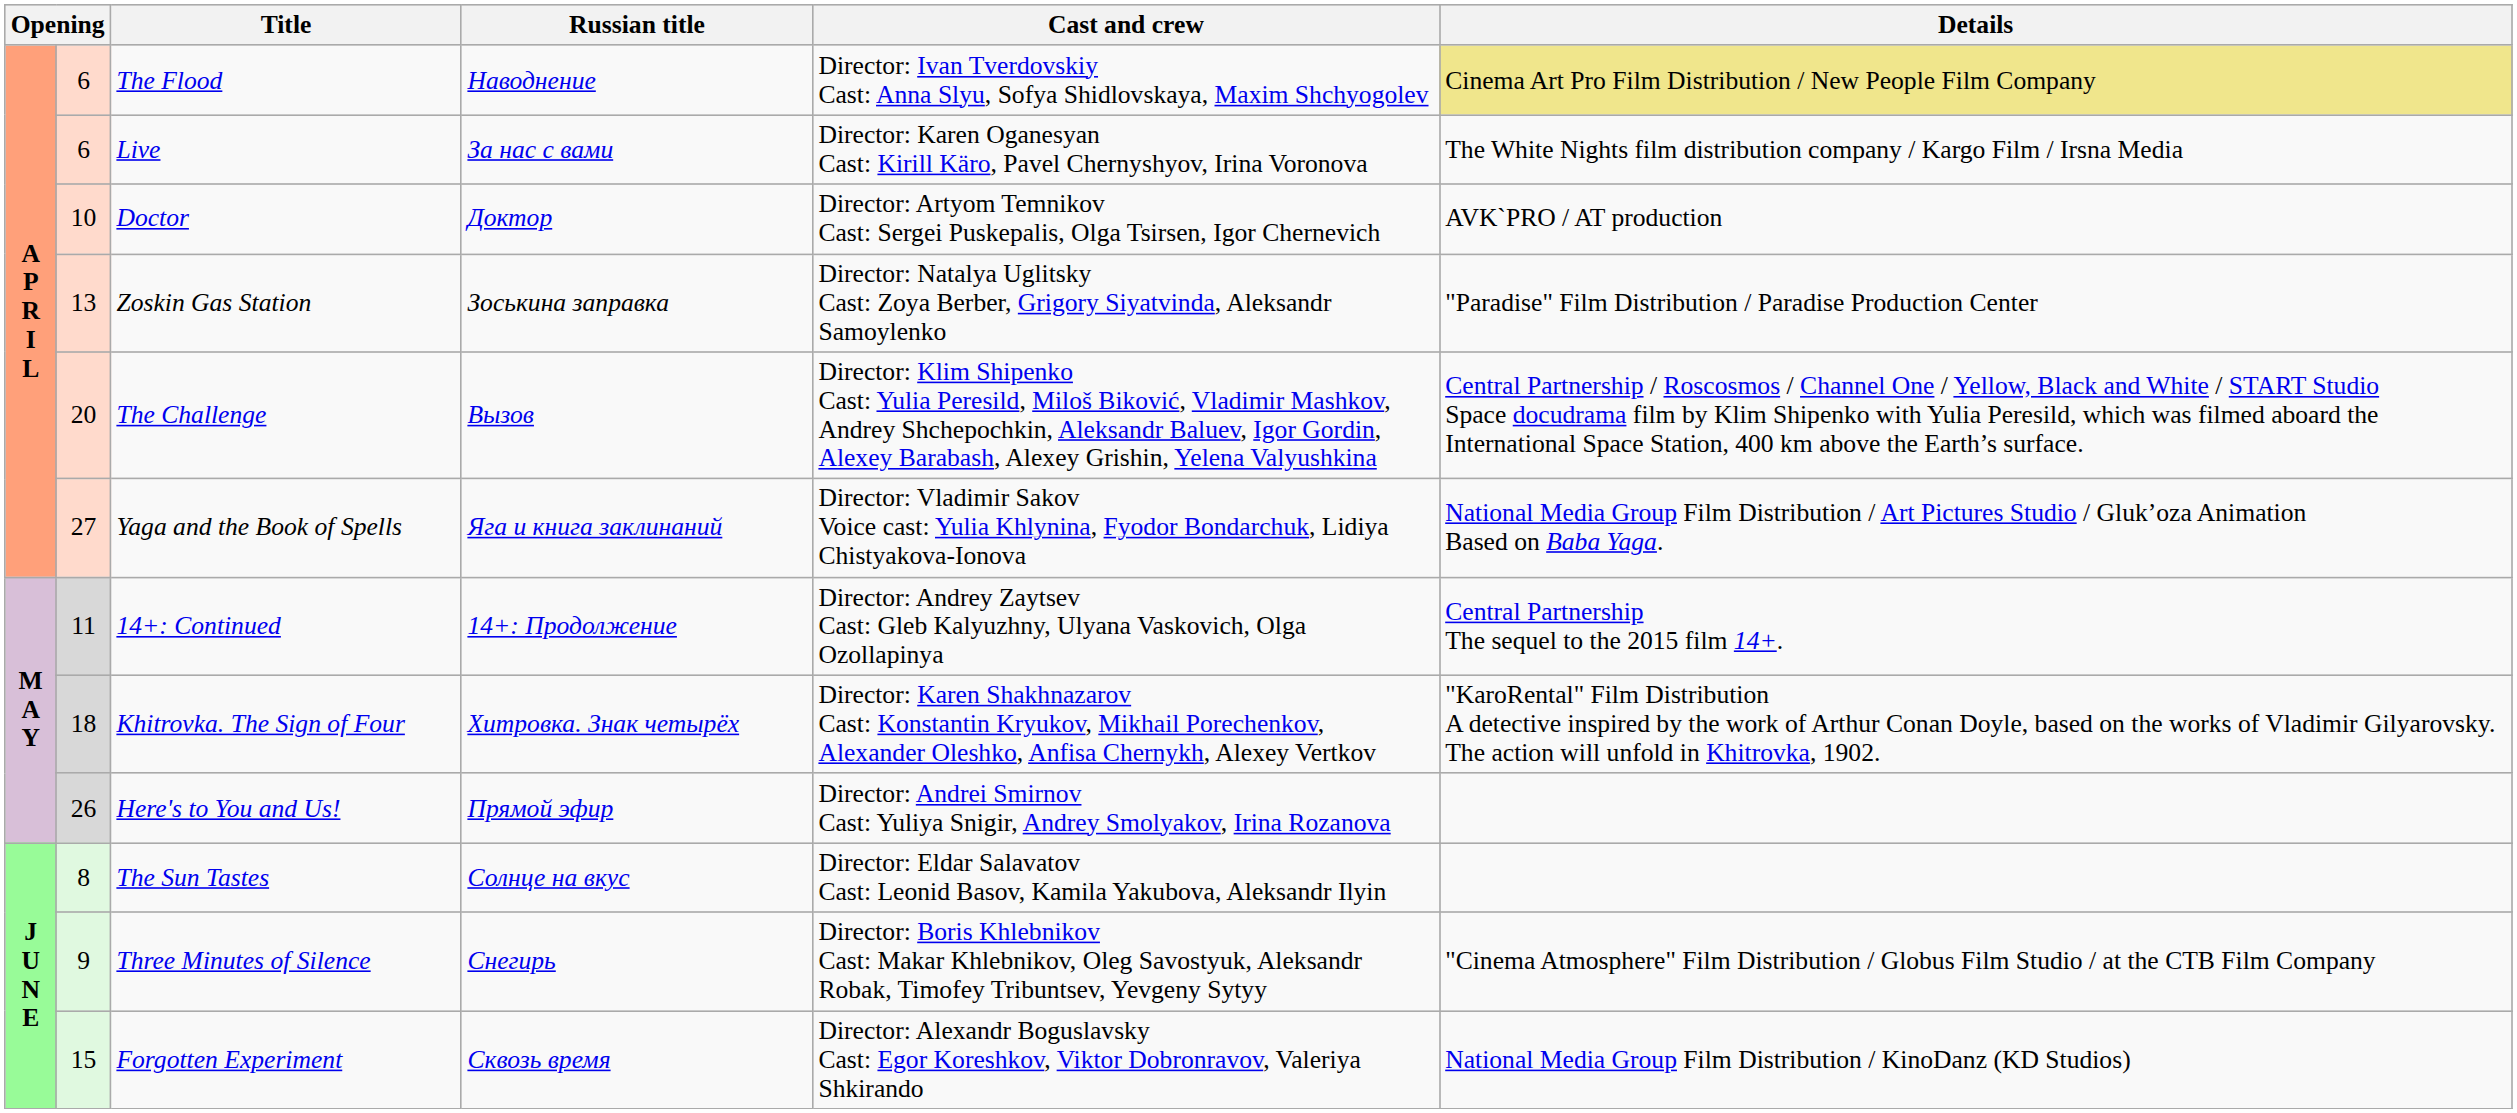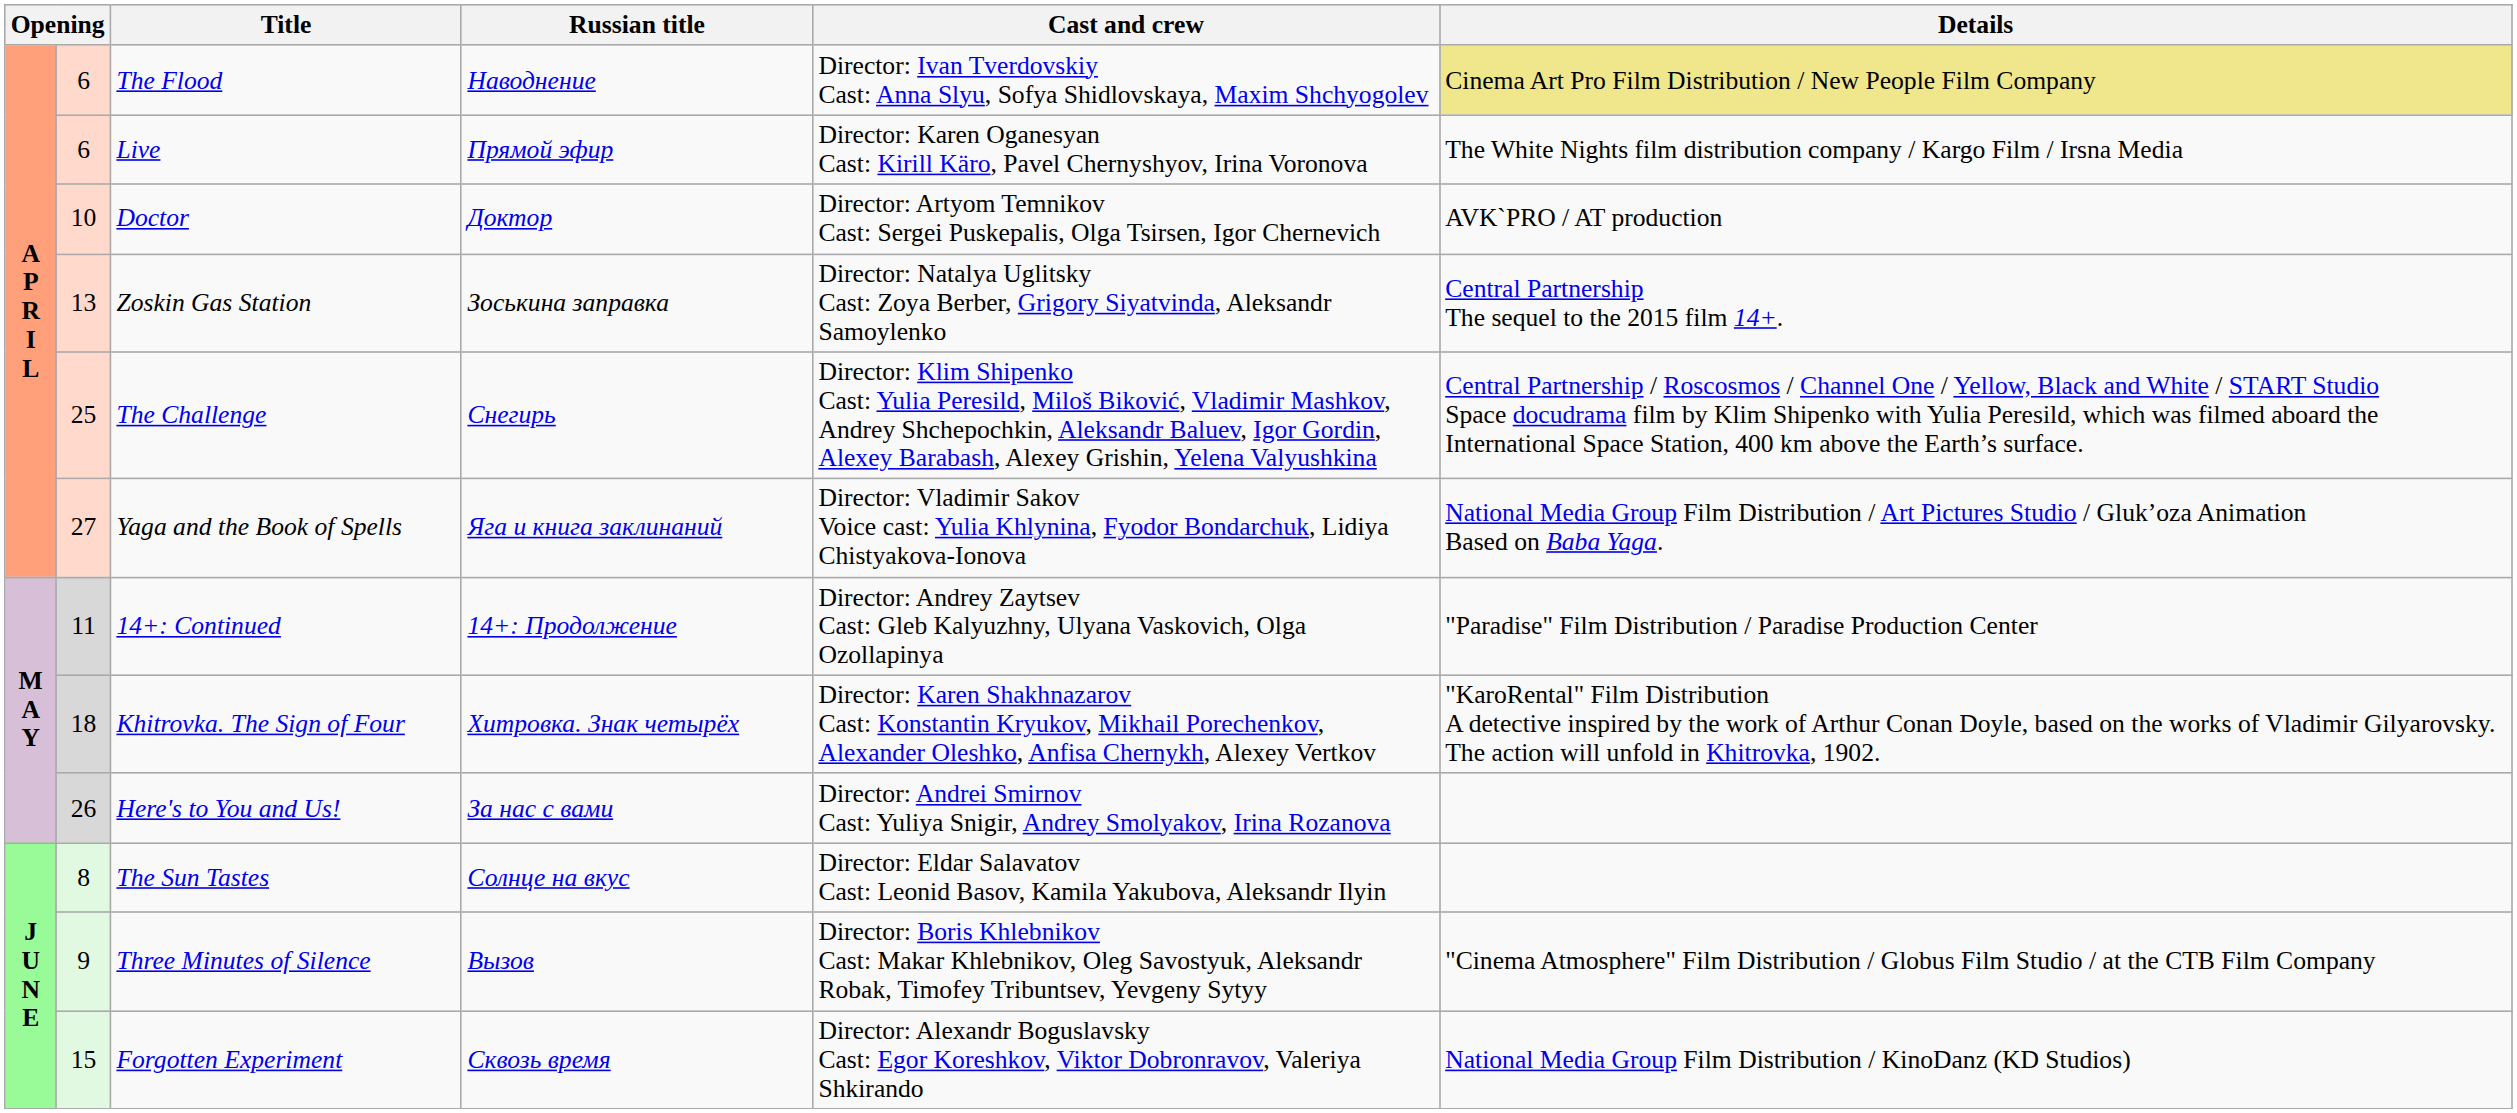Live | Russian title: За нас с вами -> Прямой эфир
Zoskin Gas Station | Details: "Paradise" Film Distribution / Paradise Production Center -> Central Partnership The sequel to the 2015 film 14+.
The Challenge | column 2: 20 -> 25
The Challenge | Russian title: Вызов -> Снегирь
14+: Continued | Details: Central Partnership The sequel to the 2015 film 14+. -> "Paradise" Film Distribution / Paradise Production Center
Here's to You and Us! | Russian title: Прямой эфир -> За нас с вами
Three Minutes of Silence | Russian title: Снегирь -> Вызов
